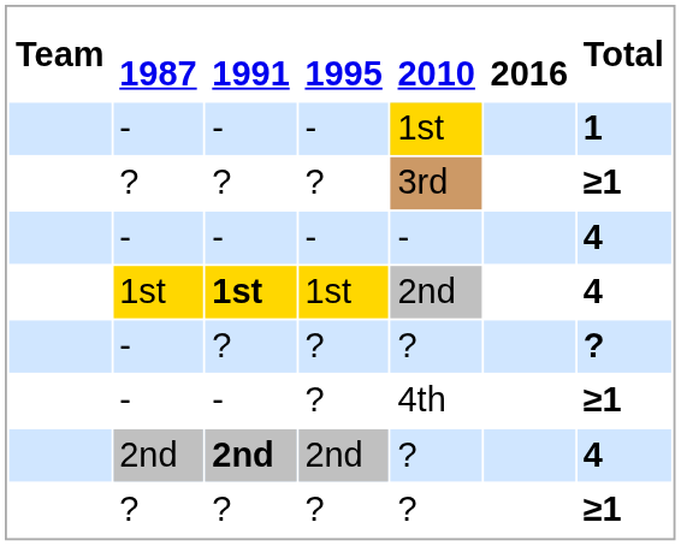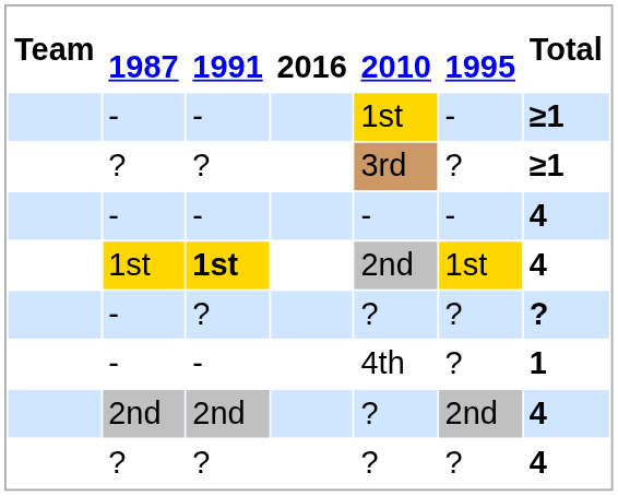columns swapped: 1995 <-> 2016
row 2 | Total: 1 -> ≥1
row 7 | Total: ≥1 -> 1
row 8 | 1991: bold -> normal
row 9 | Total: ≥1 -> 4
